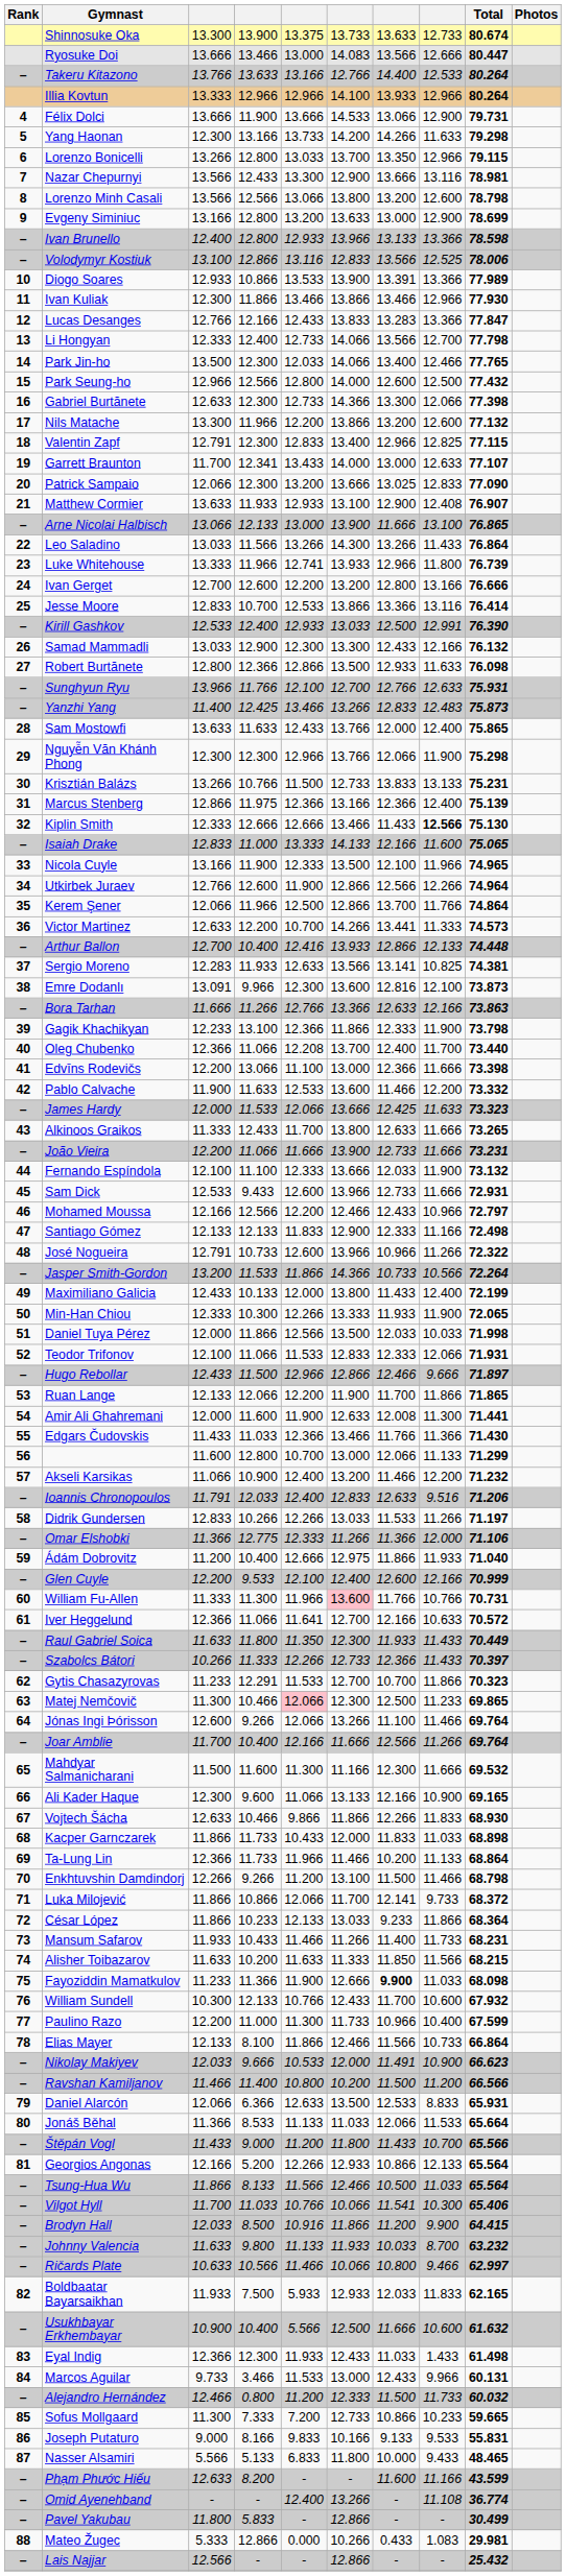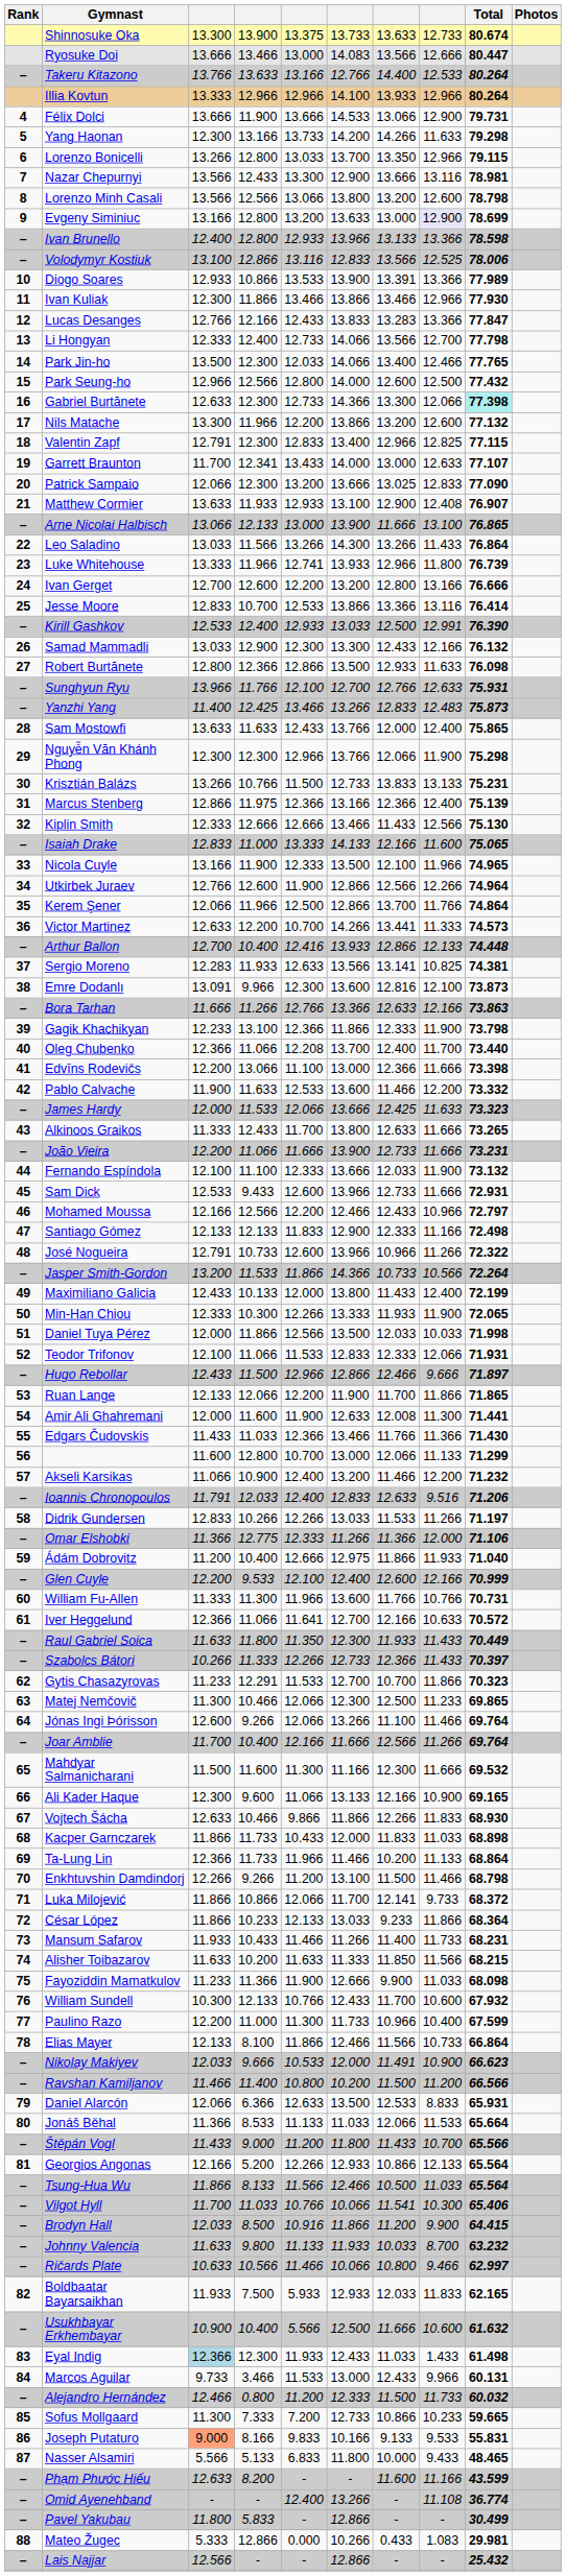Evgeny Siminiuc | column 8: no background -> lavender background
Gabriel Burtănete | Total: no background -> paleturquoise background
Kiplin Smith | column 8: bold -> normal
William Fu-Allen | column 6: pink background -> no background
Matej Nemčovič | column 5: pink background -> no background
Fayoziddin Mamatkulov | column 7: bold -> normal
Eyal Indig | column 3: no background -> lightblue background
Joseph Putaturo | column 3: no background -> lightsalmon background
